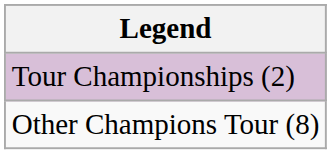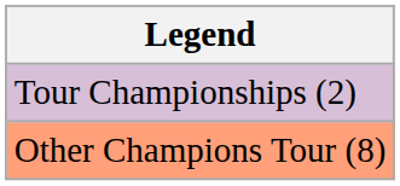row 3 | column 1: no background -> lightsalmon background
